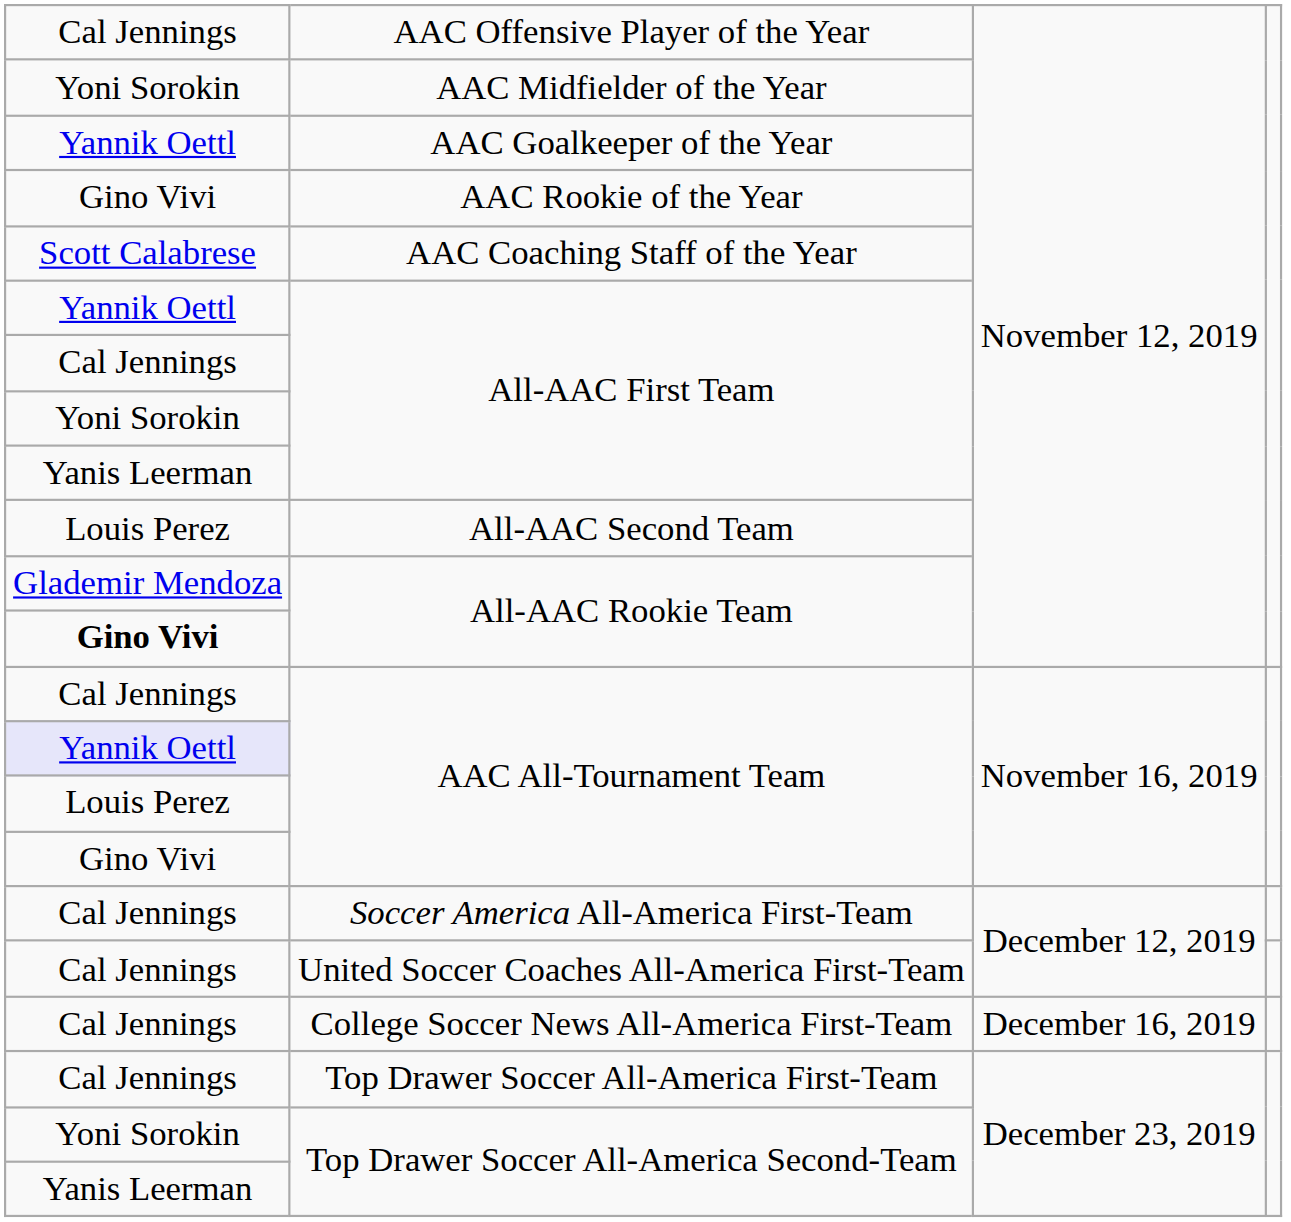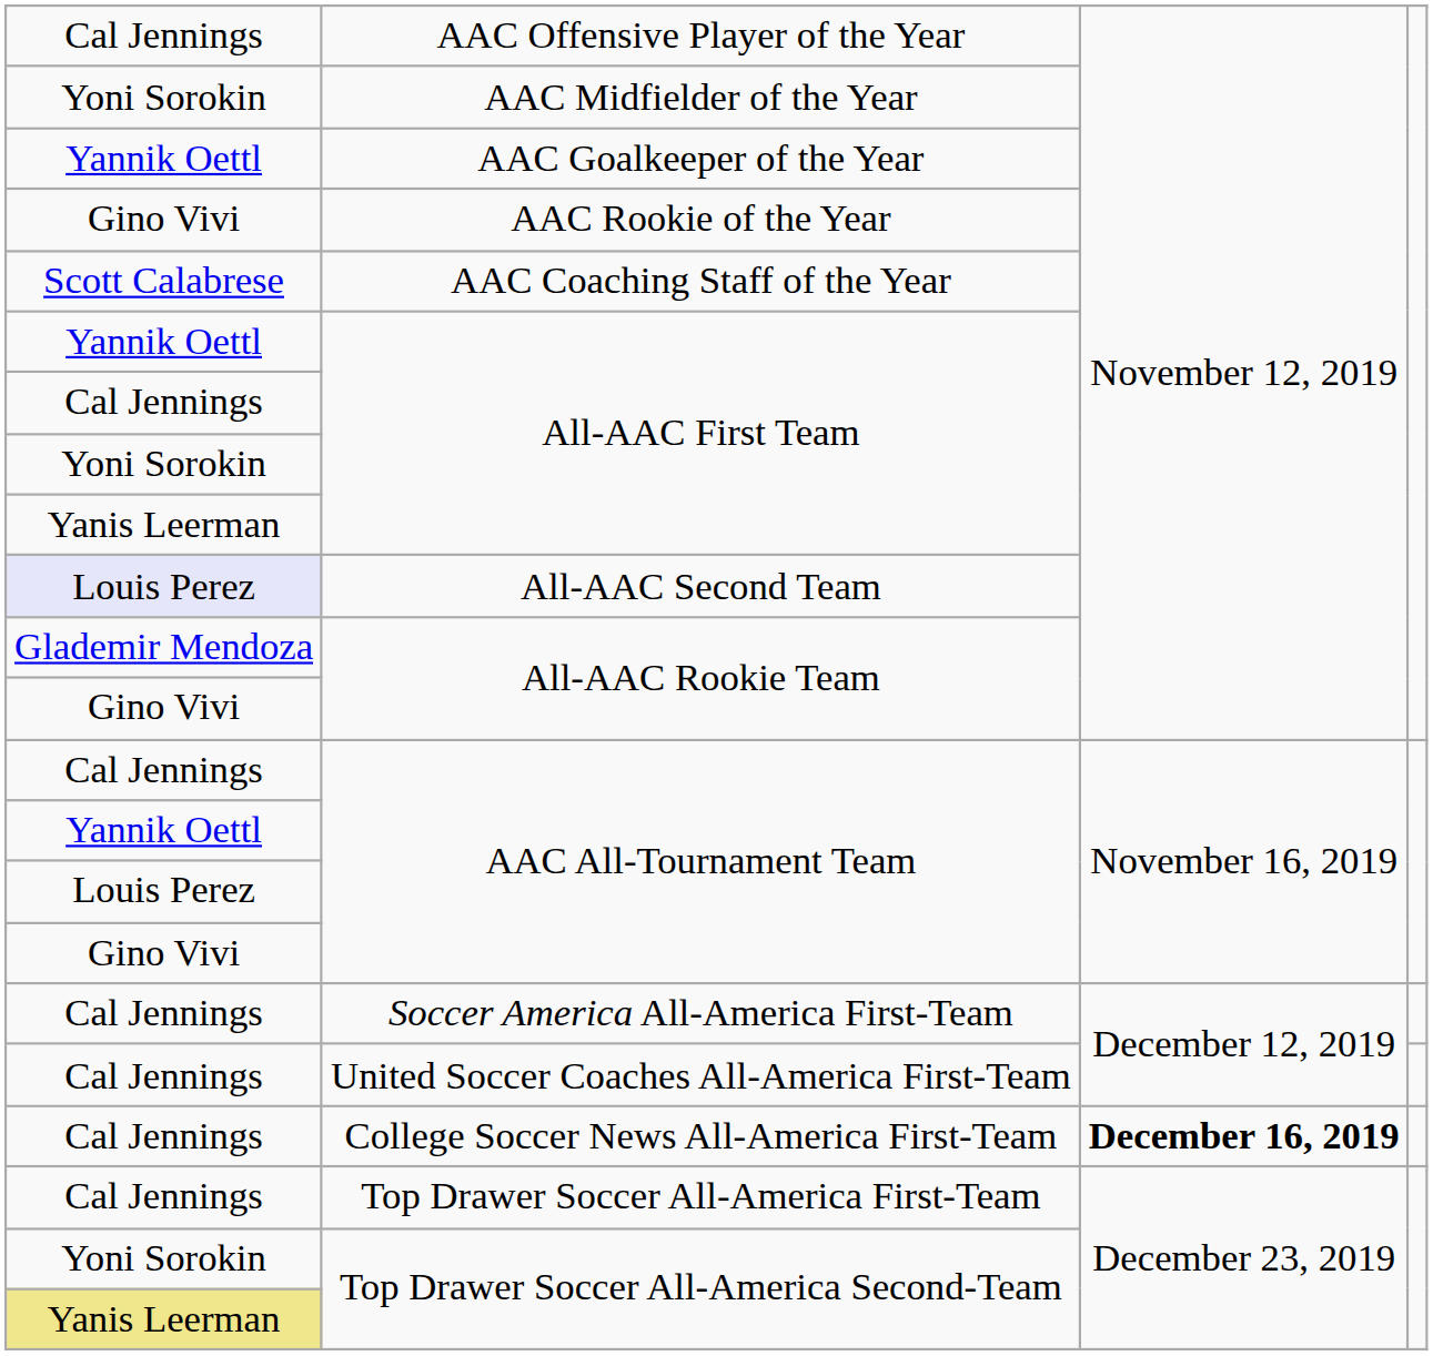All-AAC Second Team | column 1: no background -> lavender background
Gino Vivi / All-AAC Rookie Team | column 1: bold -> normal
Yannik Oettl / AAC All-Tournament Team | column 1: lavender background -> no background
College Soccer News All-America First-Team | column 3: normal -> bold
Yanis Leerman / Top Drawer Soccer All-America Second-Team | column 1: no background -> khaki background
